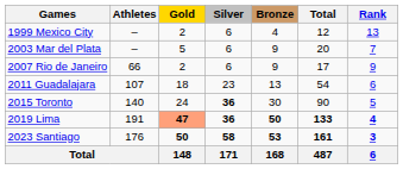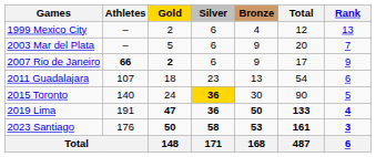2007 Rio de Janeiro | Athletes: normal -> bold
2007 Rio de Janeiro | Gold: normal -> bold
2015 Toronto | Silver: no background -> gold background
2019 Lima | Gold: lightsalmon background -> no background
